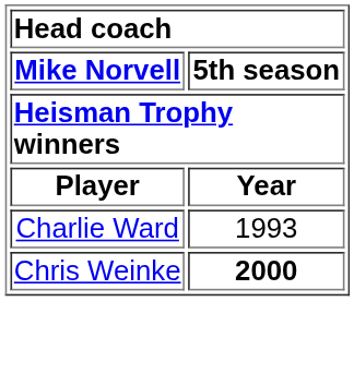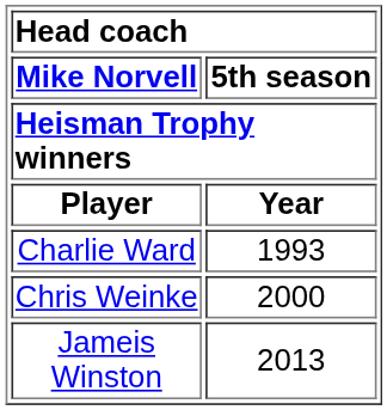Chris Weinke | column 2: bold -> normal
+ row: Jameis Winston | 2013
